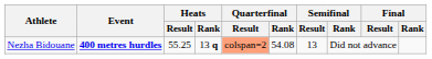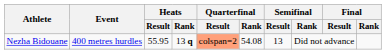Nezha Bidouane | Event: bold -> normal
Nezha Bidouane | Heats / Result: 55.25 -> 55.95
